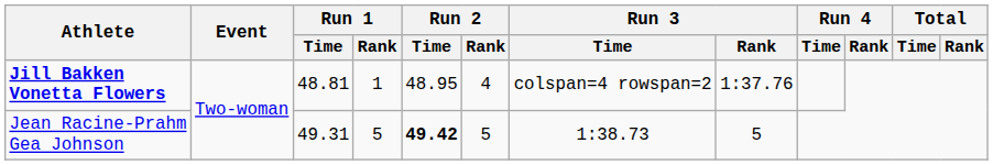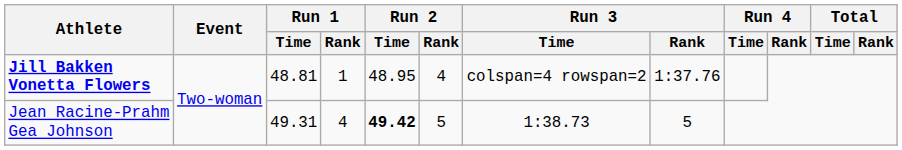Jean Racine-Prahm Gea Johnson | Run 1 / Rank: 5 -> 4
